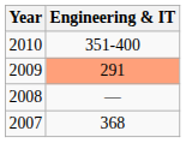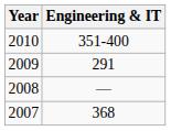2009 | Engineering & IT: lightsalmon background -> no background
